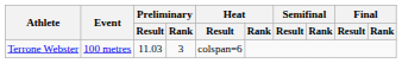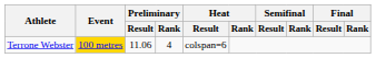Terrone Webster | Event: no background -> gold background
Terrone Webster | Preliminary / Result: 11.03 -> 11.06
Terrone Webster | Preliminary / Rank: 3 -> 4
